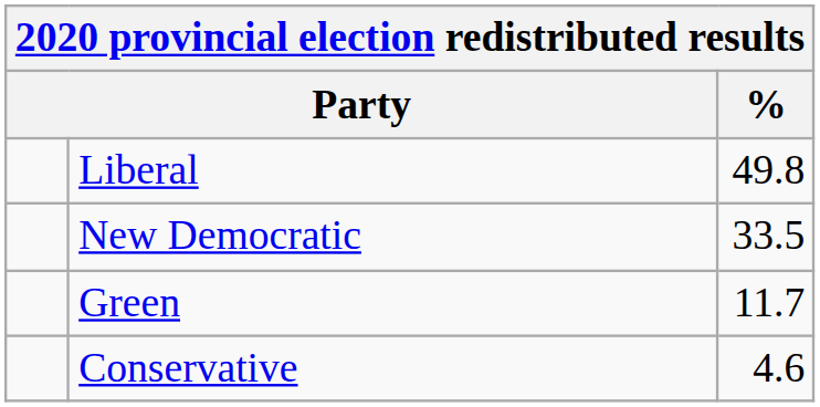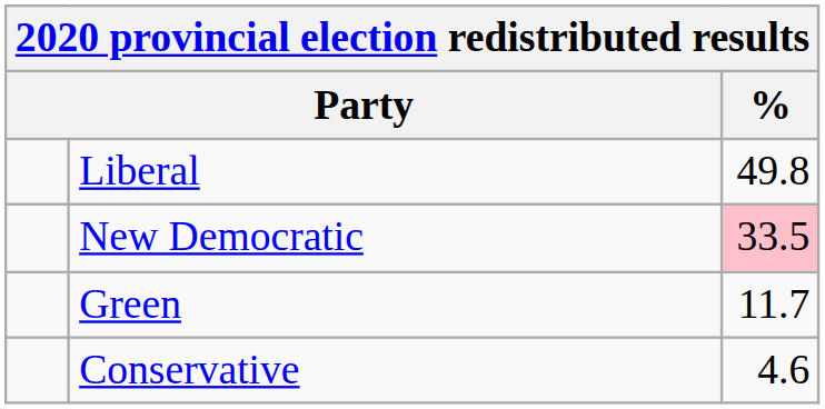New Democratic | %: no background -> pink background
